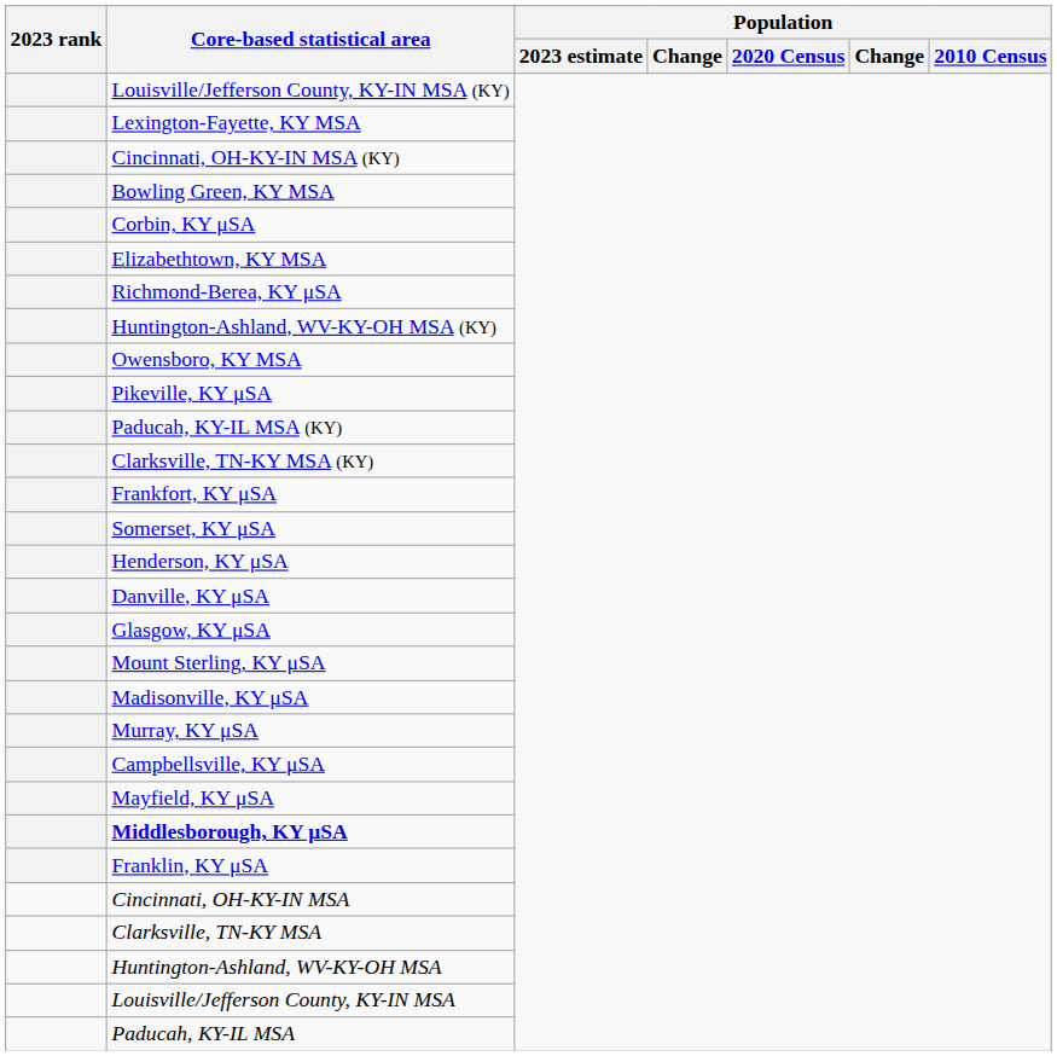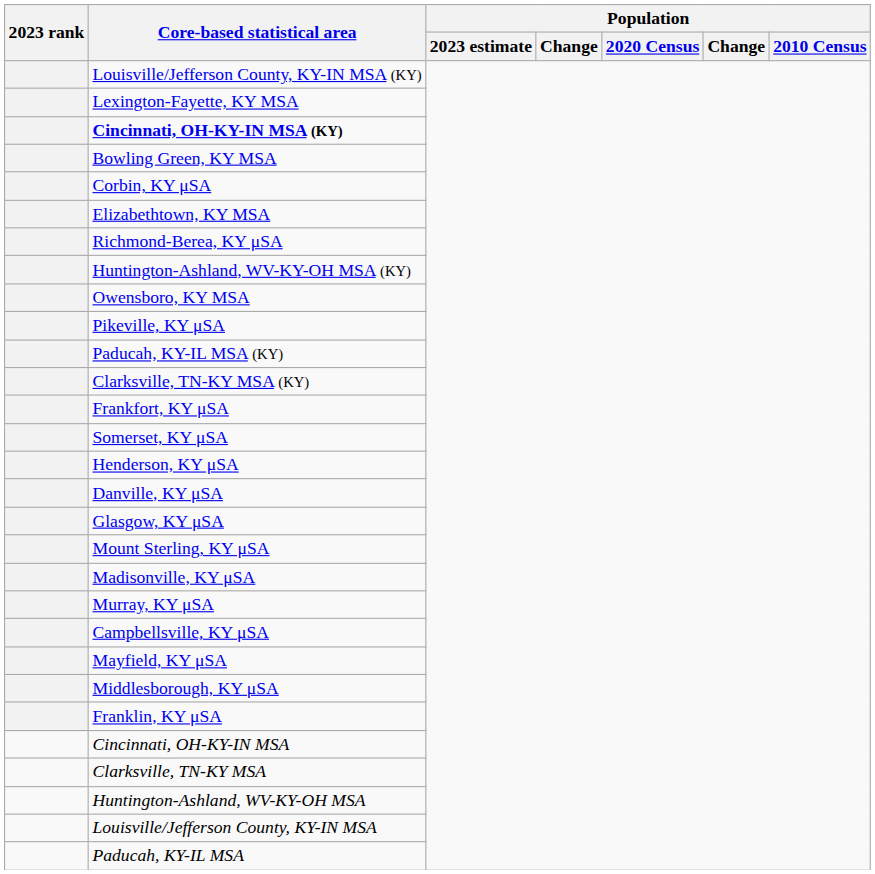Cincinnati, OH-KY-IN MSA (KY) | Core-based statistical area: normal -> bold
Middlesborough, KY μSA | Core-based statistical area: bold -> normal
